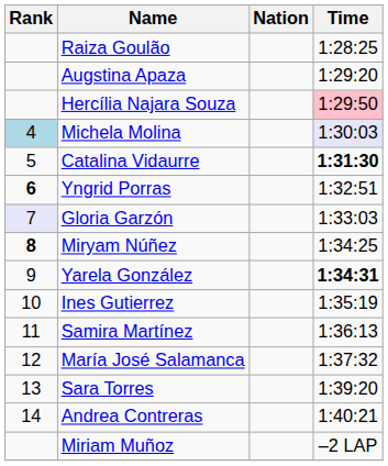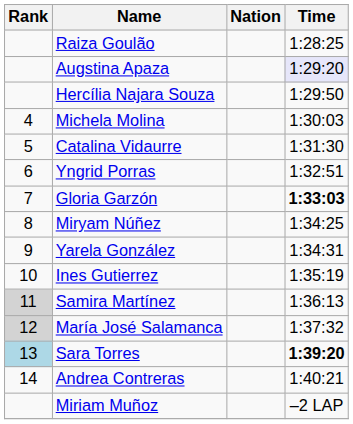Augstina Apaza | Time: no background -> lavender background
Hercília Najara Souza | Time: pink background -> no background
Michela Molina | Rank: lightblue background -> no background
Michela Molina | Time: lavender background -> no background
Catalina Vidaurre | Time: bold -> normal
Yngrid Porras | Rank: bold -> normal
Gloria Garzón | Rank: lavender background -> no background
Gloria Garzón | Time: normal -> bold
Miryam Núñez | Rank: bold -> normal
Yarela González | Time: bold -> normal
Samira Martínez | Rank: no background -> lightgrey background
María José Salamanca | Rank: no background -> lightgrey background
Sara Torres | Rank: no background -> lightblue background
Sara Torres | Time: normal -> bold
